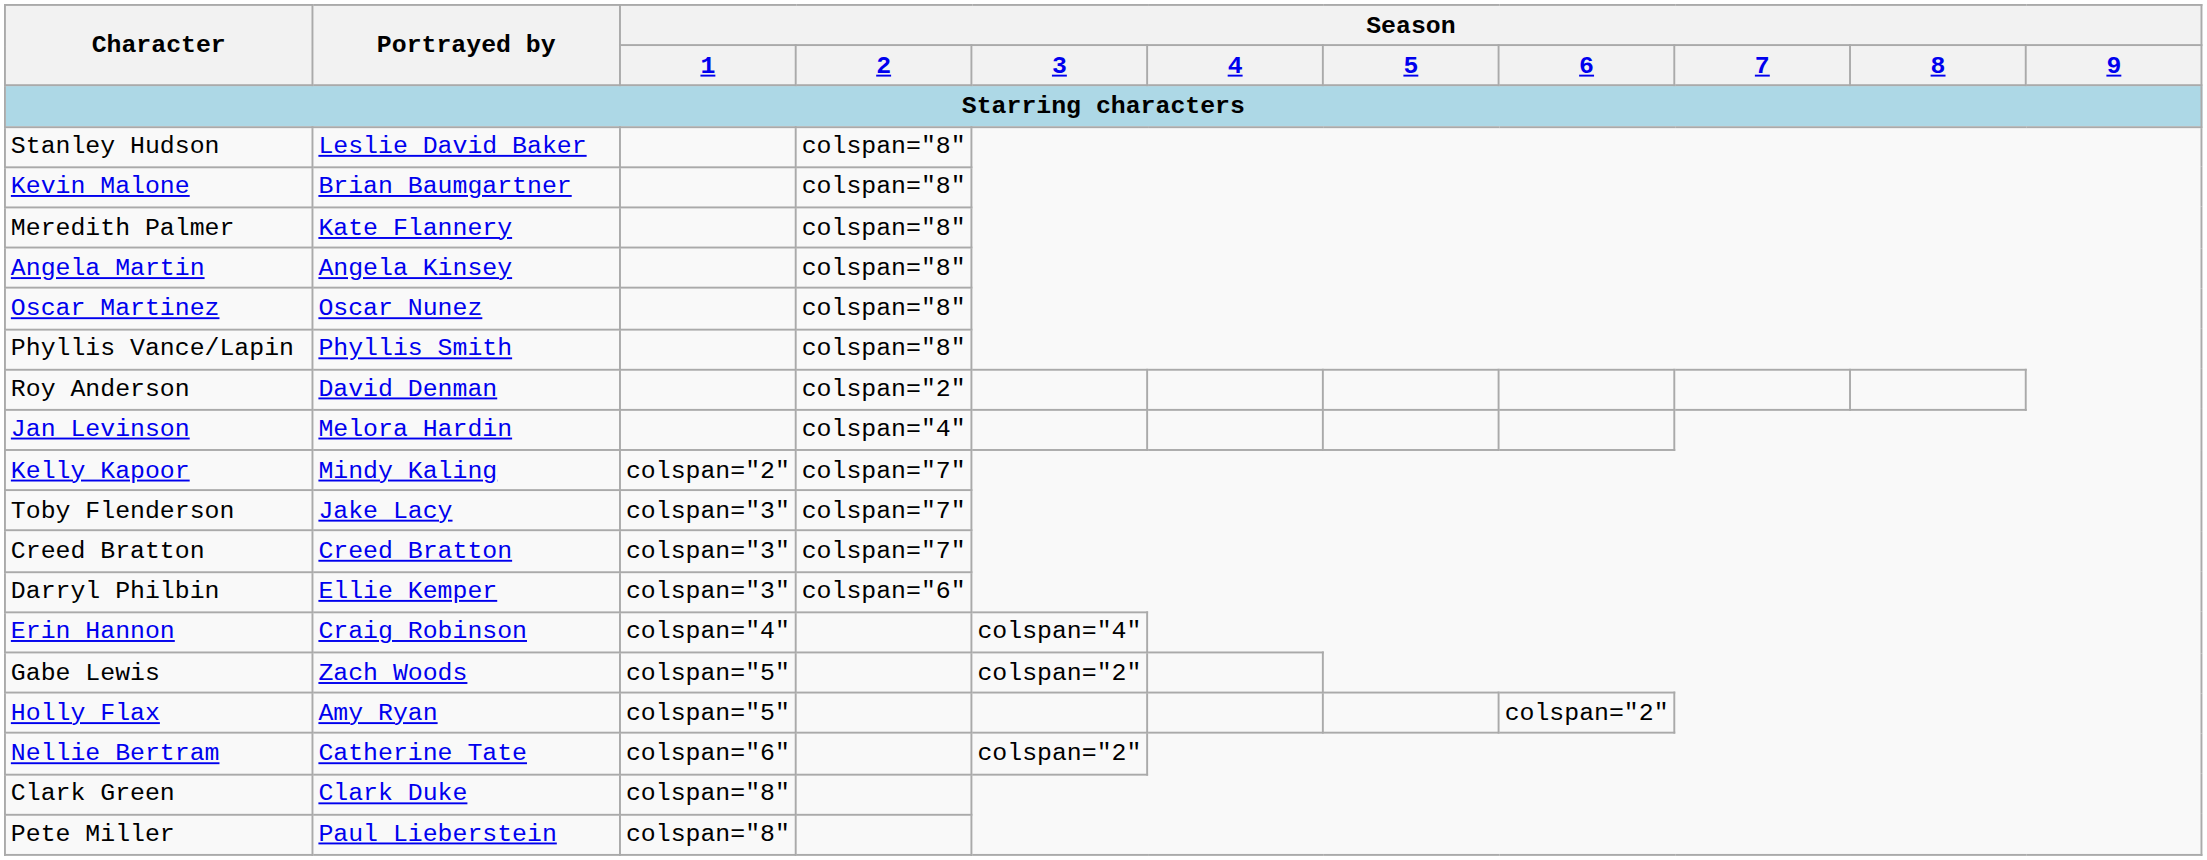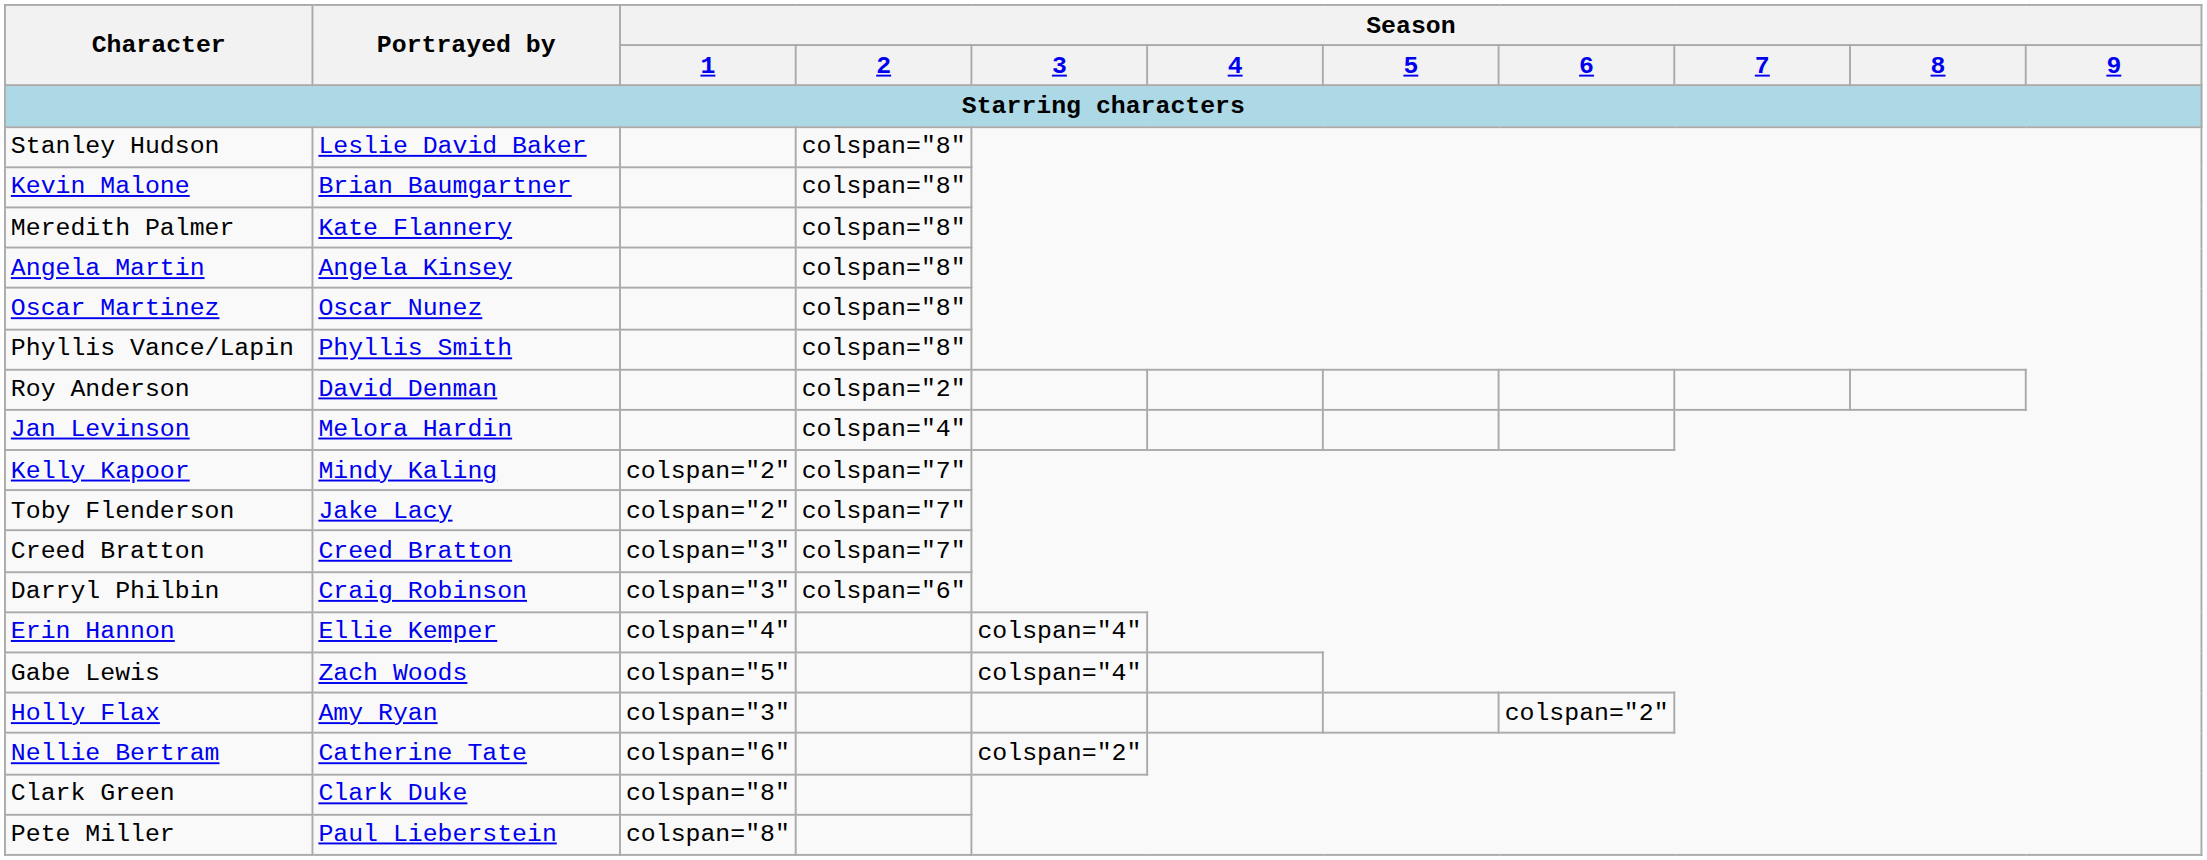Toby Flenderson | Season / 1: colspan="3" -> colspan="2"
Darryl Philbin | Portrayed by: Ellie Kemper -> Craig Robinson
Erin Hannon | Portrayed by: Craig Robinson -> Ellie Kemper
Gabe Lewis | Season / 3: colspan="2" -> colspan="4"
Holly Flax | Season / 1: colspan="5" -> colspan="3"
